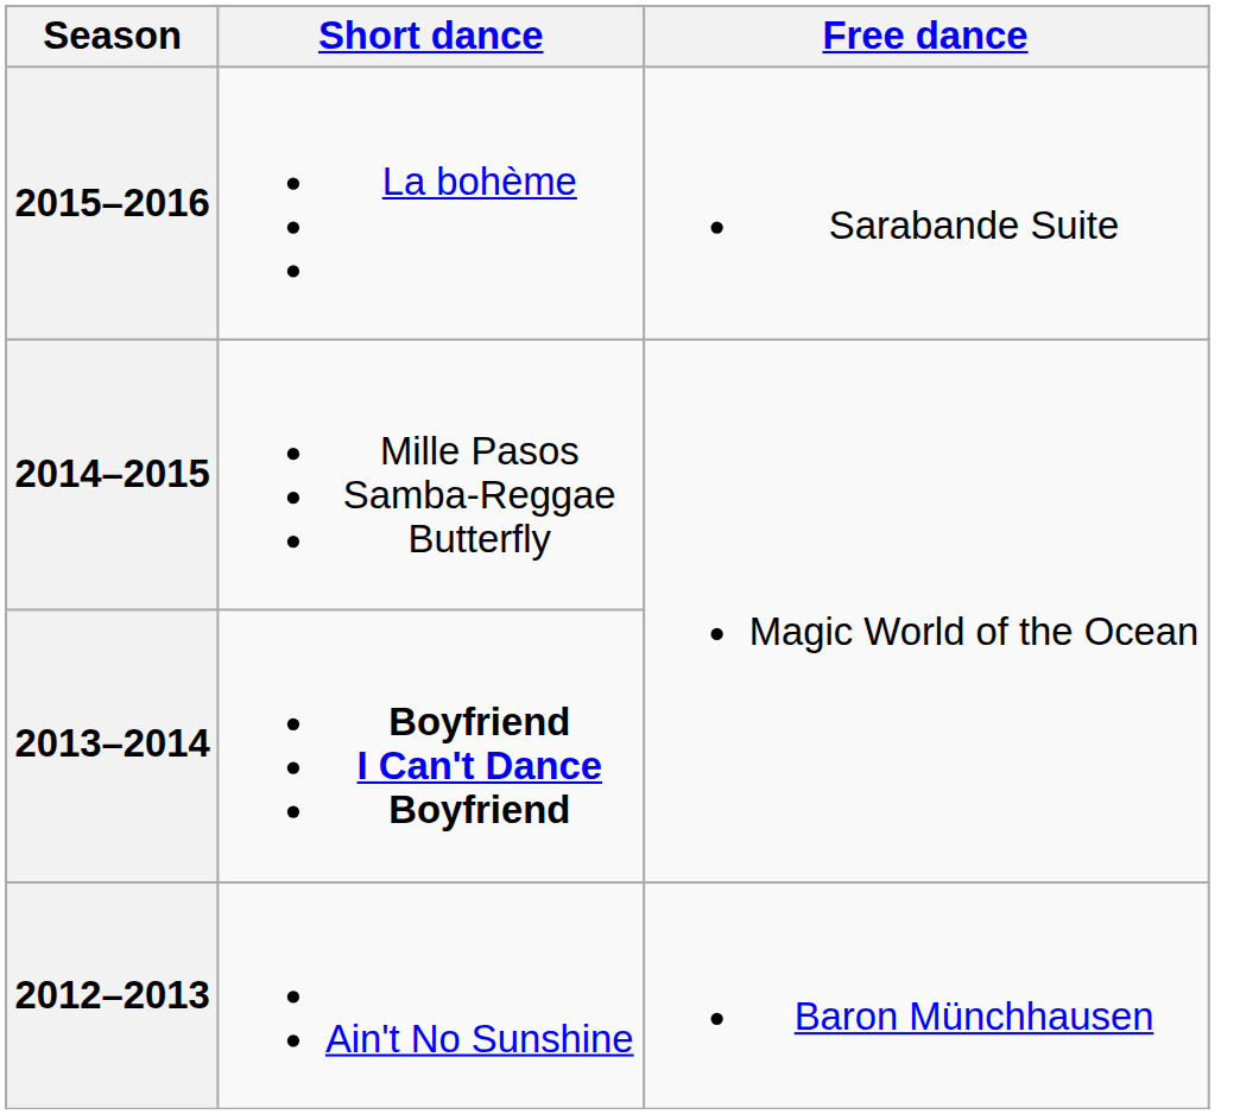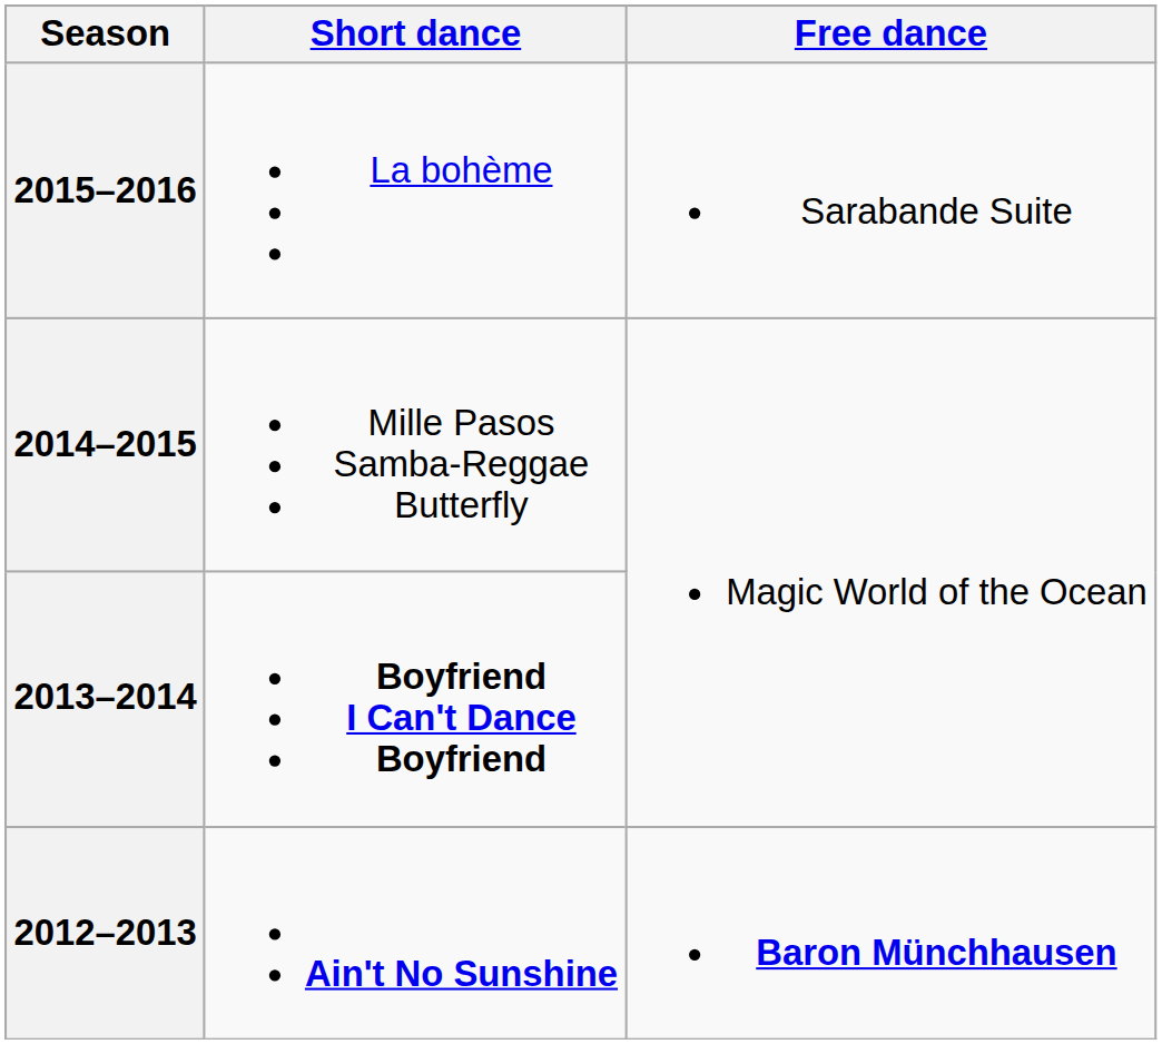2012–2013 | Short dance: normal -> bold
2012–2013 | Free dance: normal -> bold
